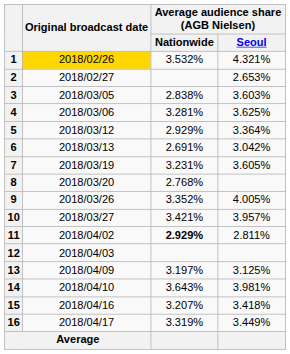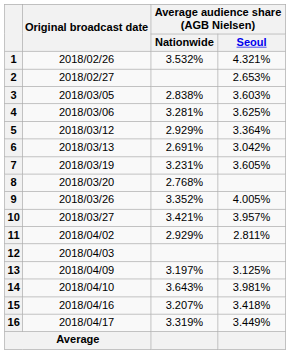1 | Original broadcast date: gold background -> no background
11 | Average audience share (AGB Nielsen) / Nationwide: bold -> normal
